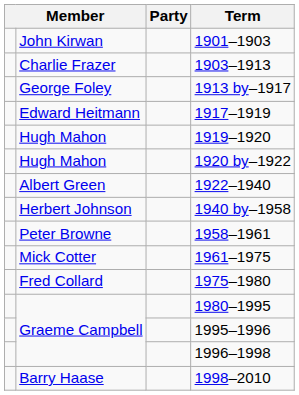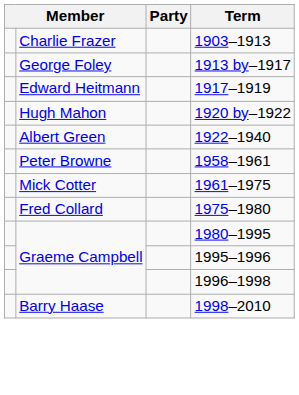- row: John Kirwan | 1901–1903
- row: Hugh Mahon | 1919–1920
- row: Herbert Johnson | 1940 by–1958
